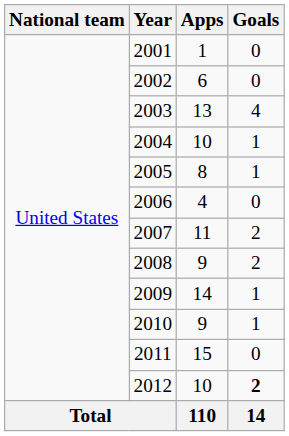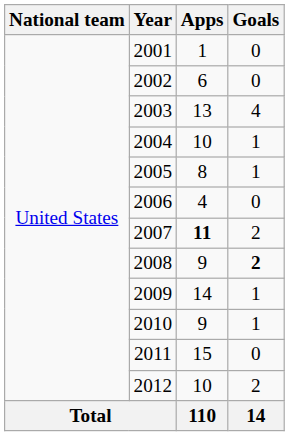2007 | Apps: normal -> bold
2008 | Goals: normal -> bold
2012 | Goals: bold -> normal
